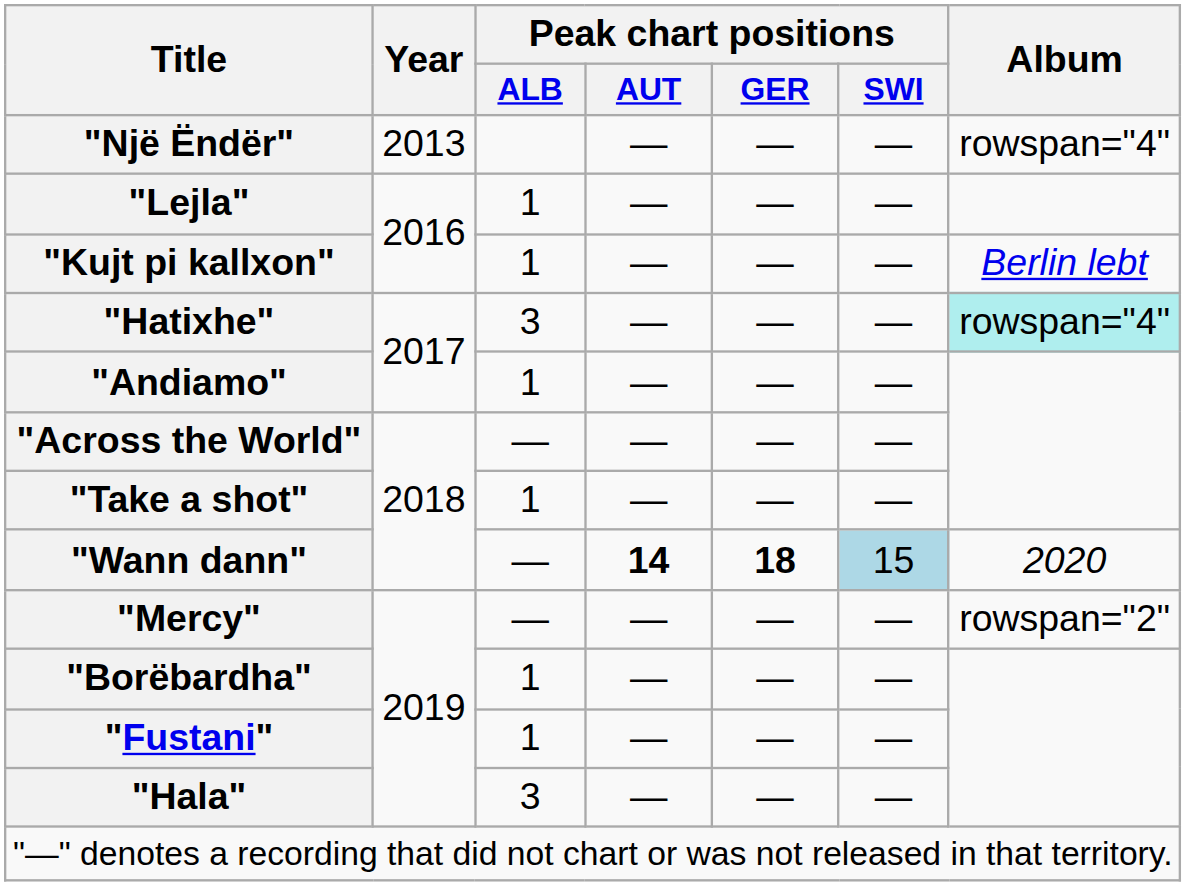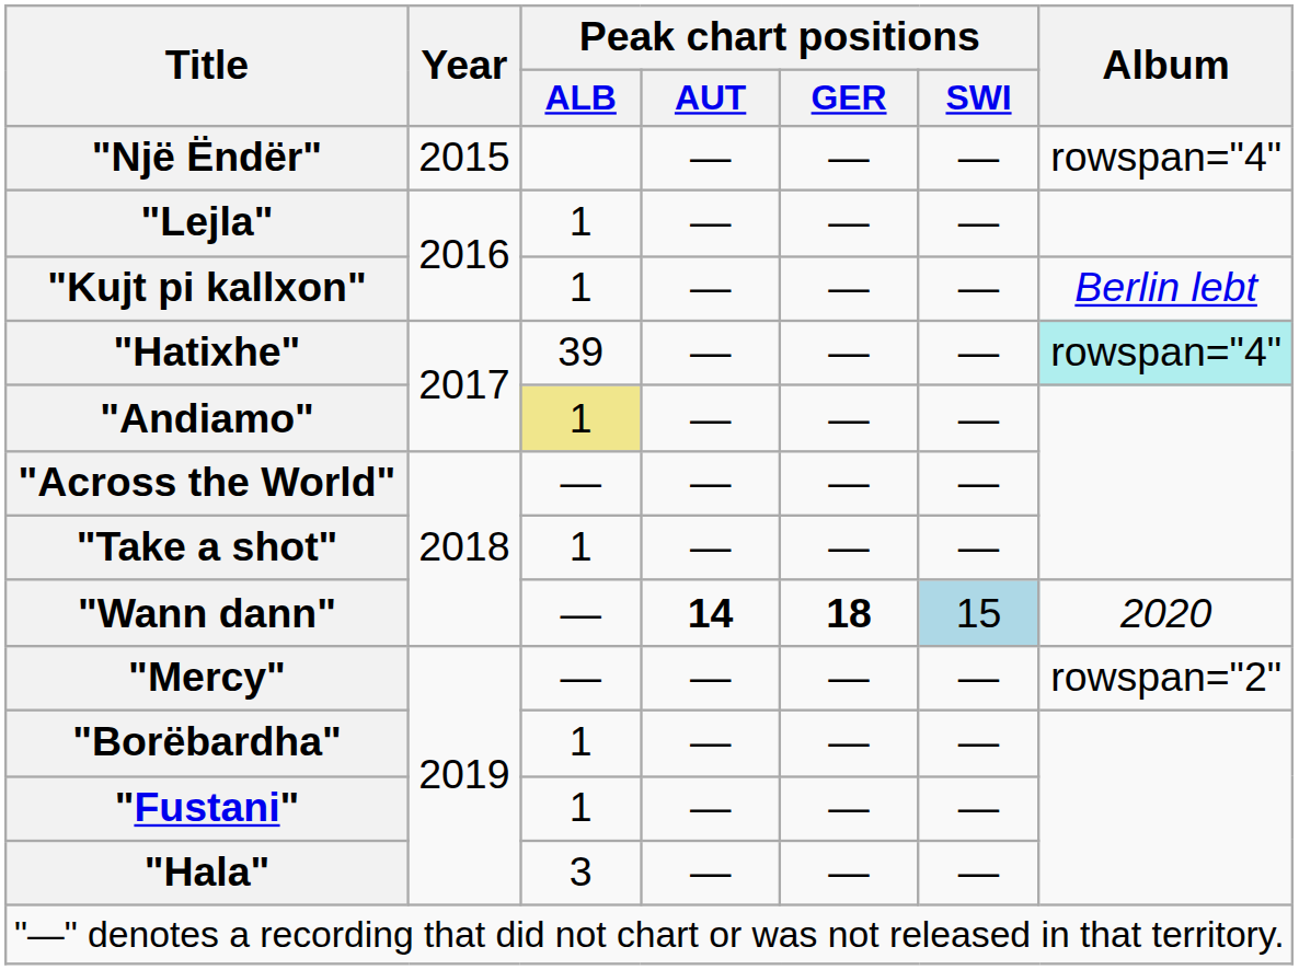"Një Ëndër" | Year: 2013 -> 2015
"Hatixhe" | Peak chart positions / ALB: 3 -> 39
"Andiamo" | Peak chart positions / ALB: no background -> khaki background
